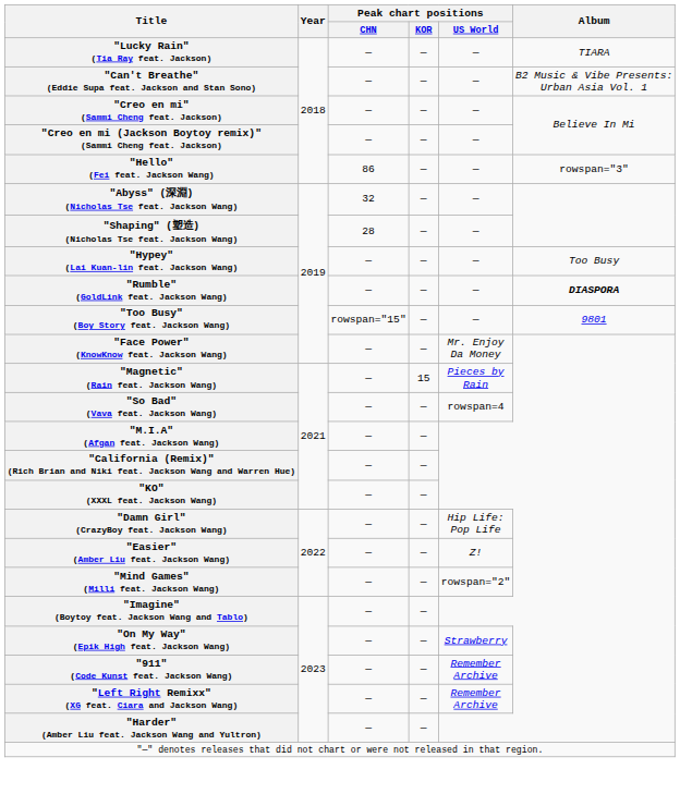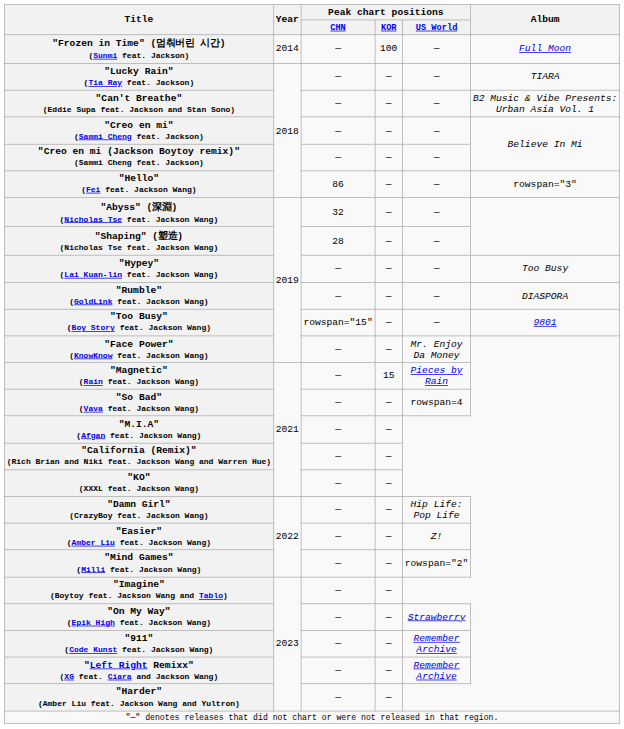+ row: "Frozen in Time" (멈춰버린 시간) (Sunmi feat. Jackson) | 2014 | — | 100 | — | Full Moon
"Rumble" (GoldLink feat. Jackson Wang) | Album: bold -> normal
